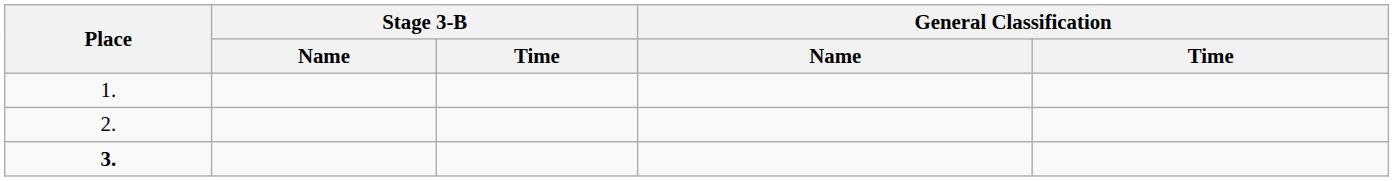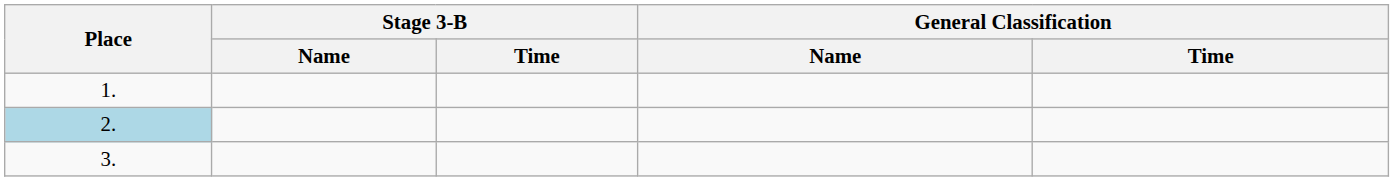2. | Place: no background -> lightblue background
3. | Place: bold -> normal
